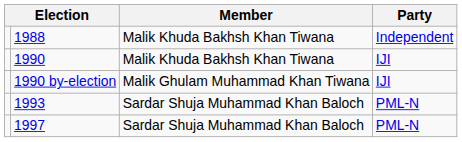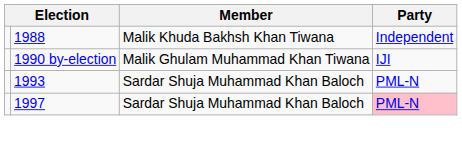- row: 1990 | Malik Khuda Bakhsh Khan Tiwana | IJI
1997 | Party: no background -> pink background
